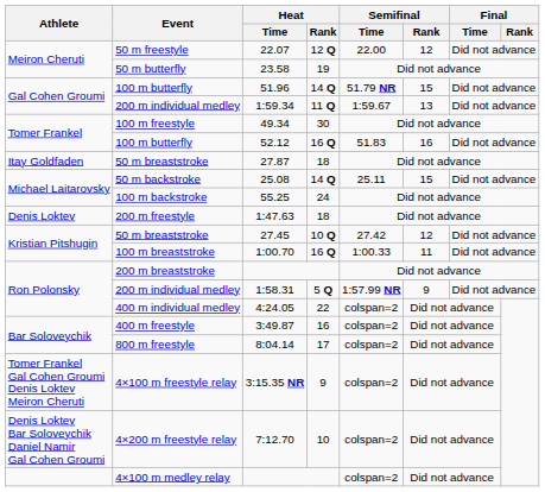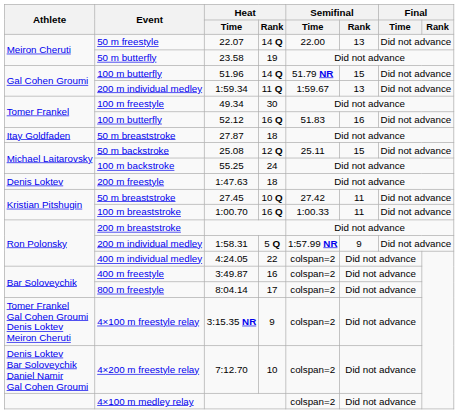22.07 | Heat / Rank: 12 Q -> 14 Q
22.07 | Semifinal / Rank: 12 -> 13
25.08 | Heat / Rank: 14 Q -> 12 Q
27.45 | Semifinal / Rank: 12 -> 11
